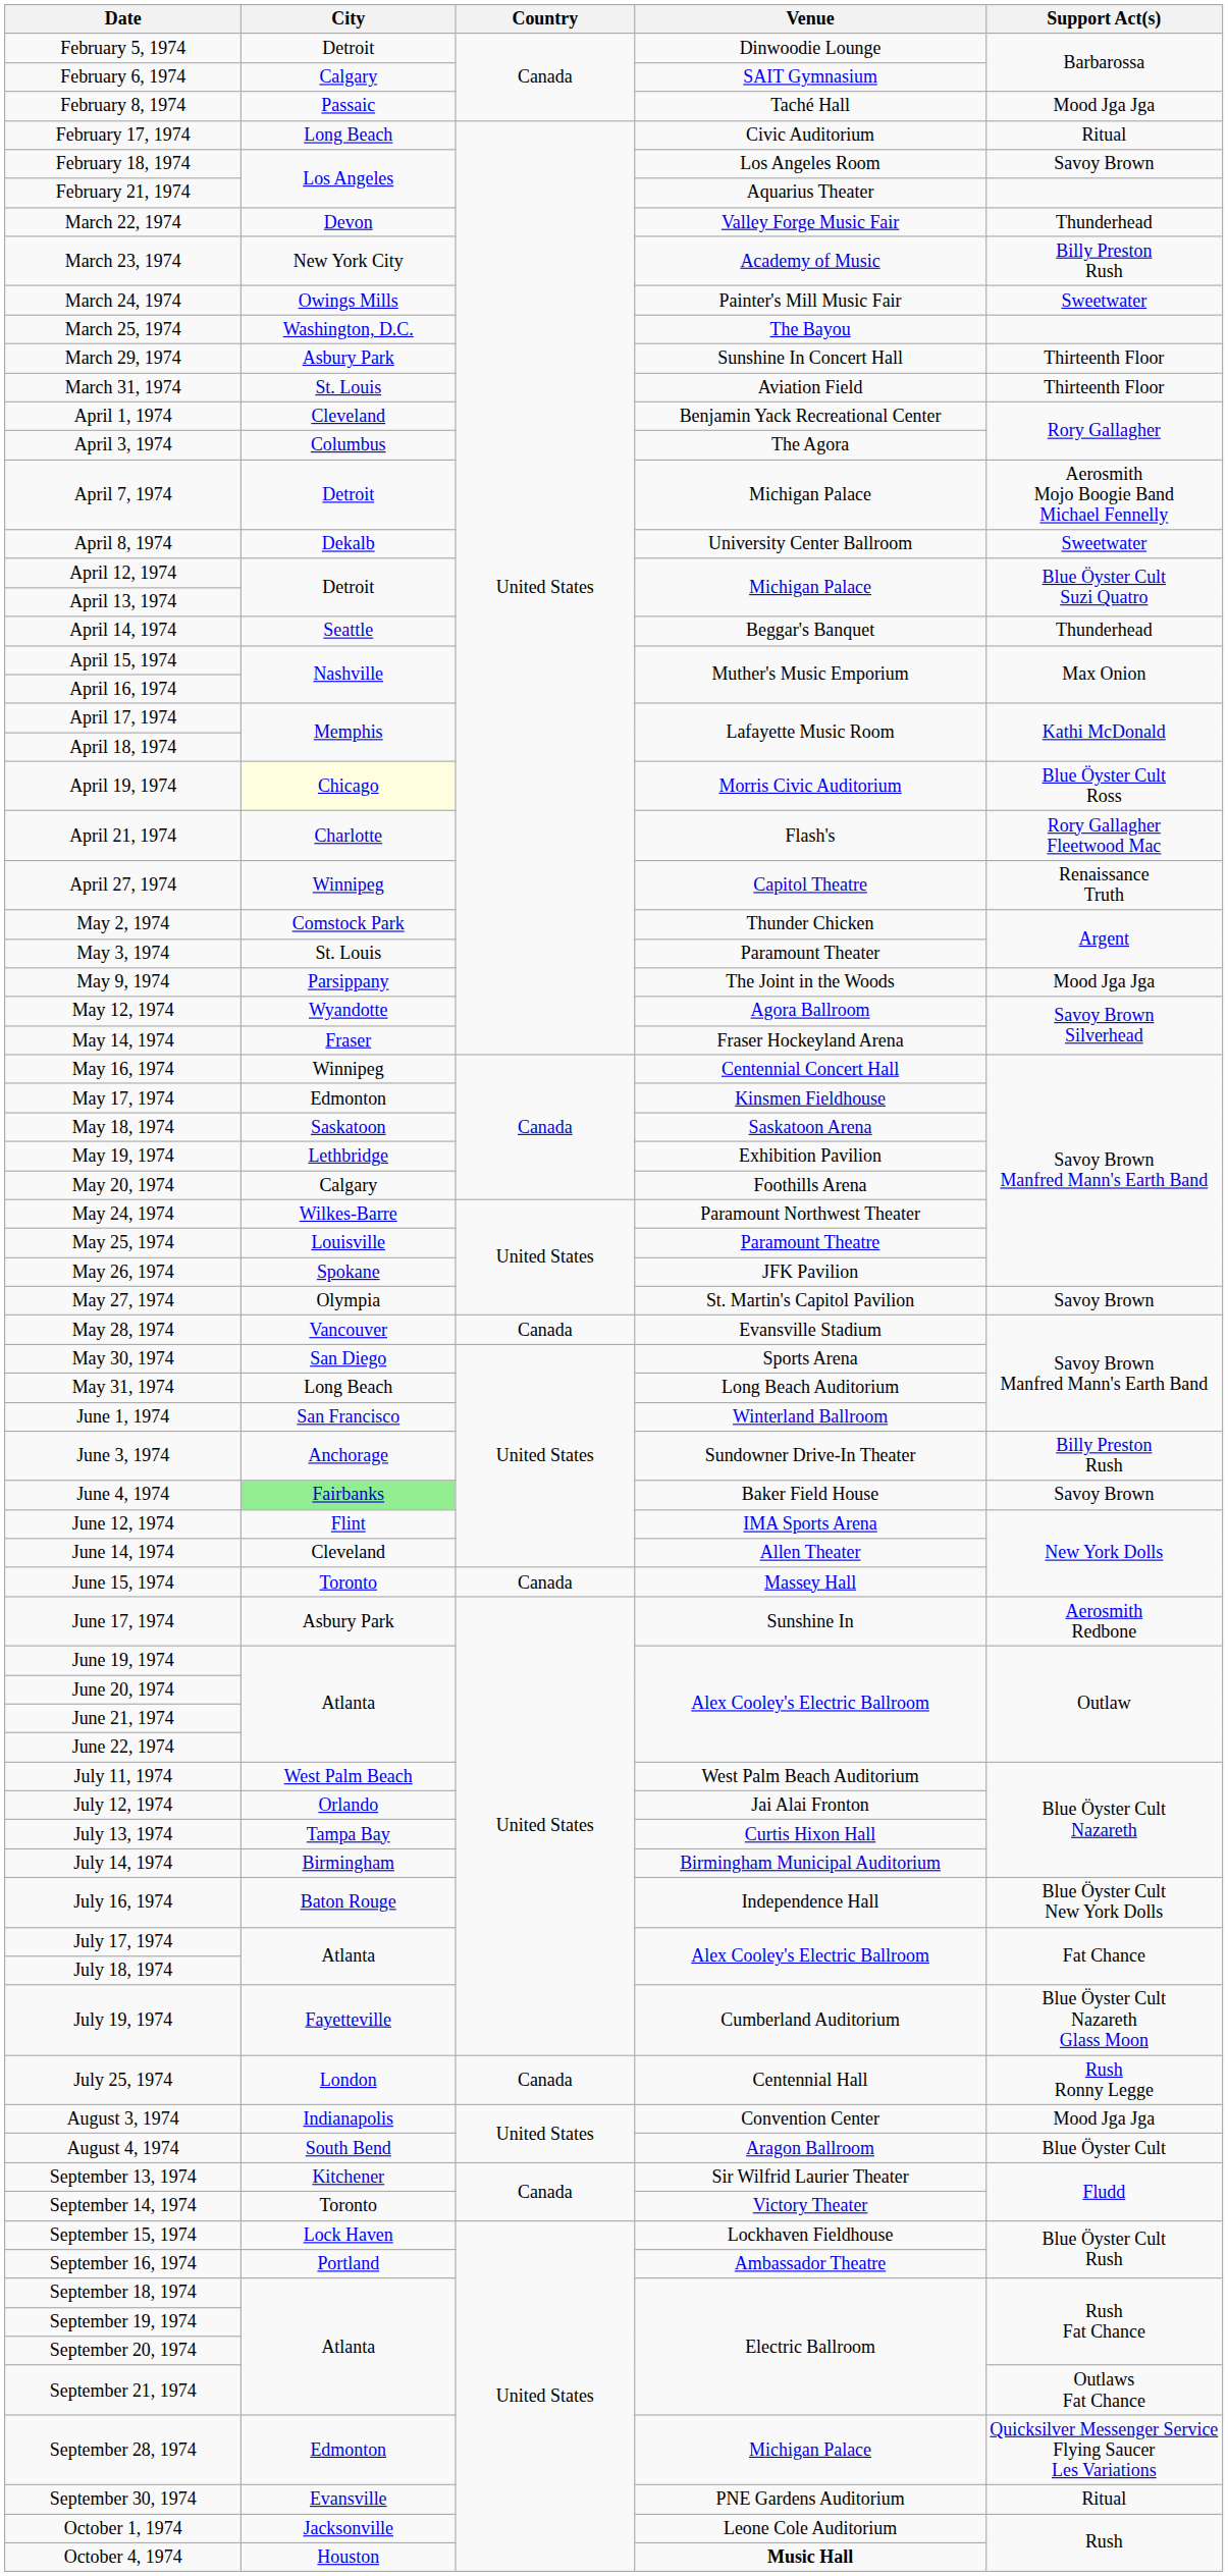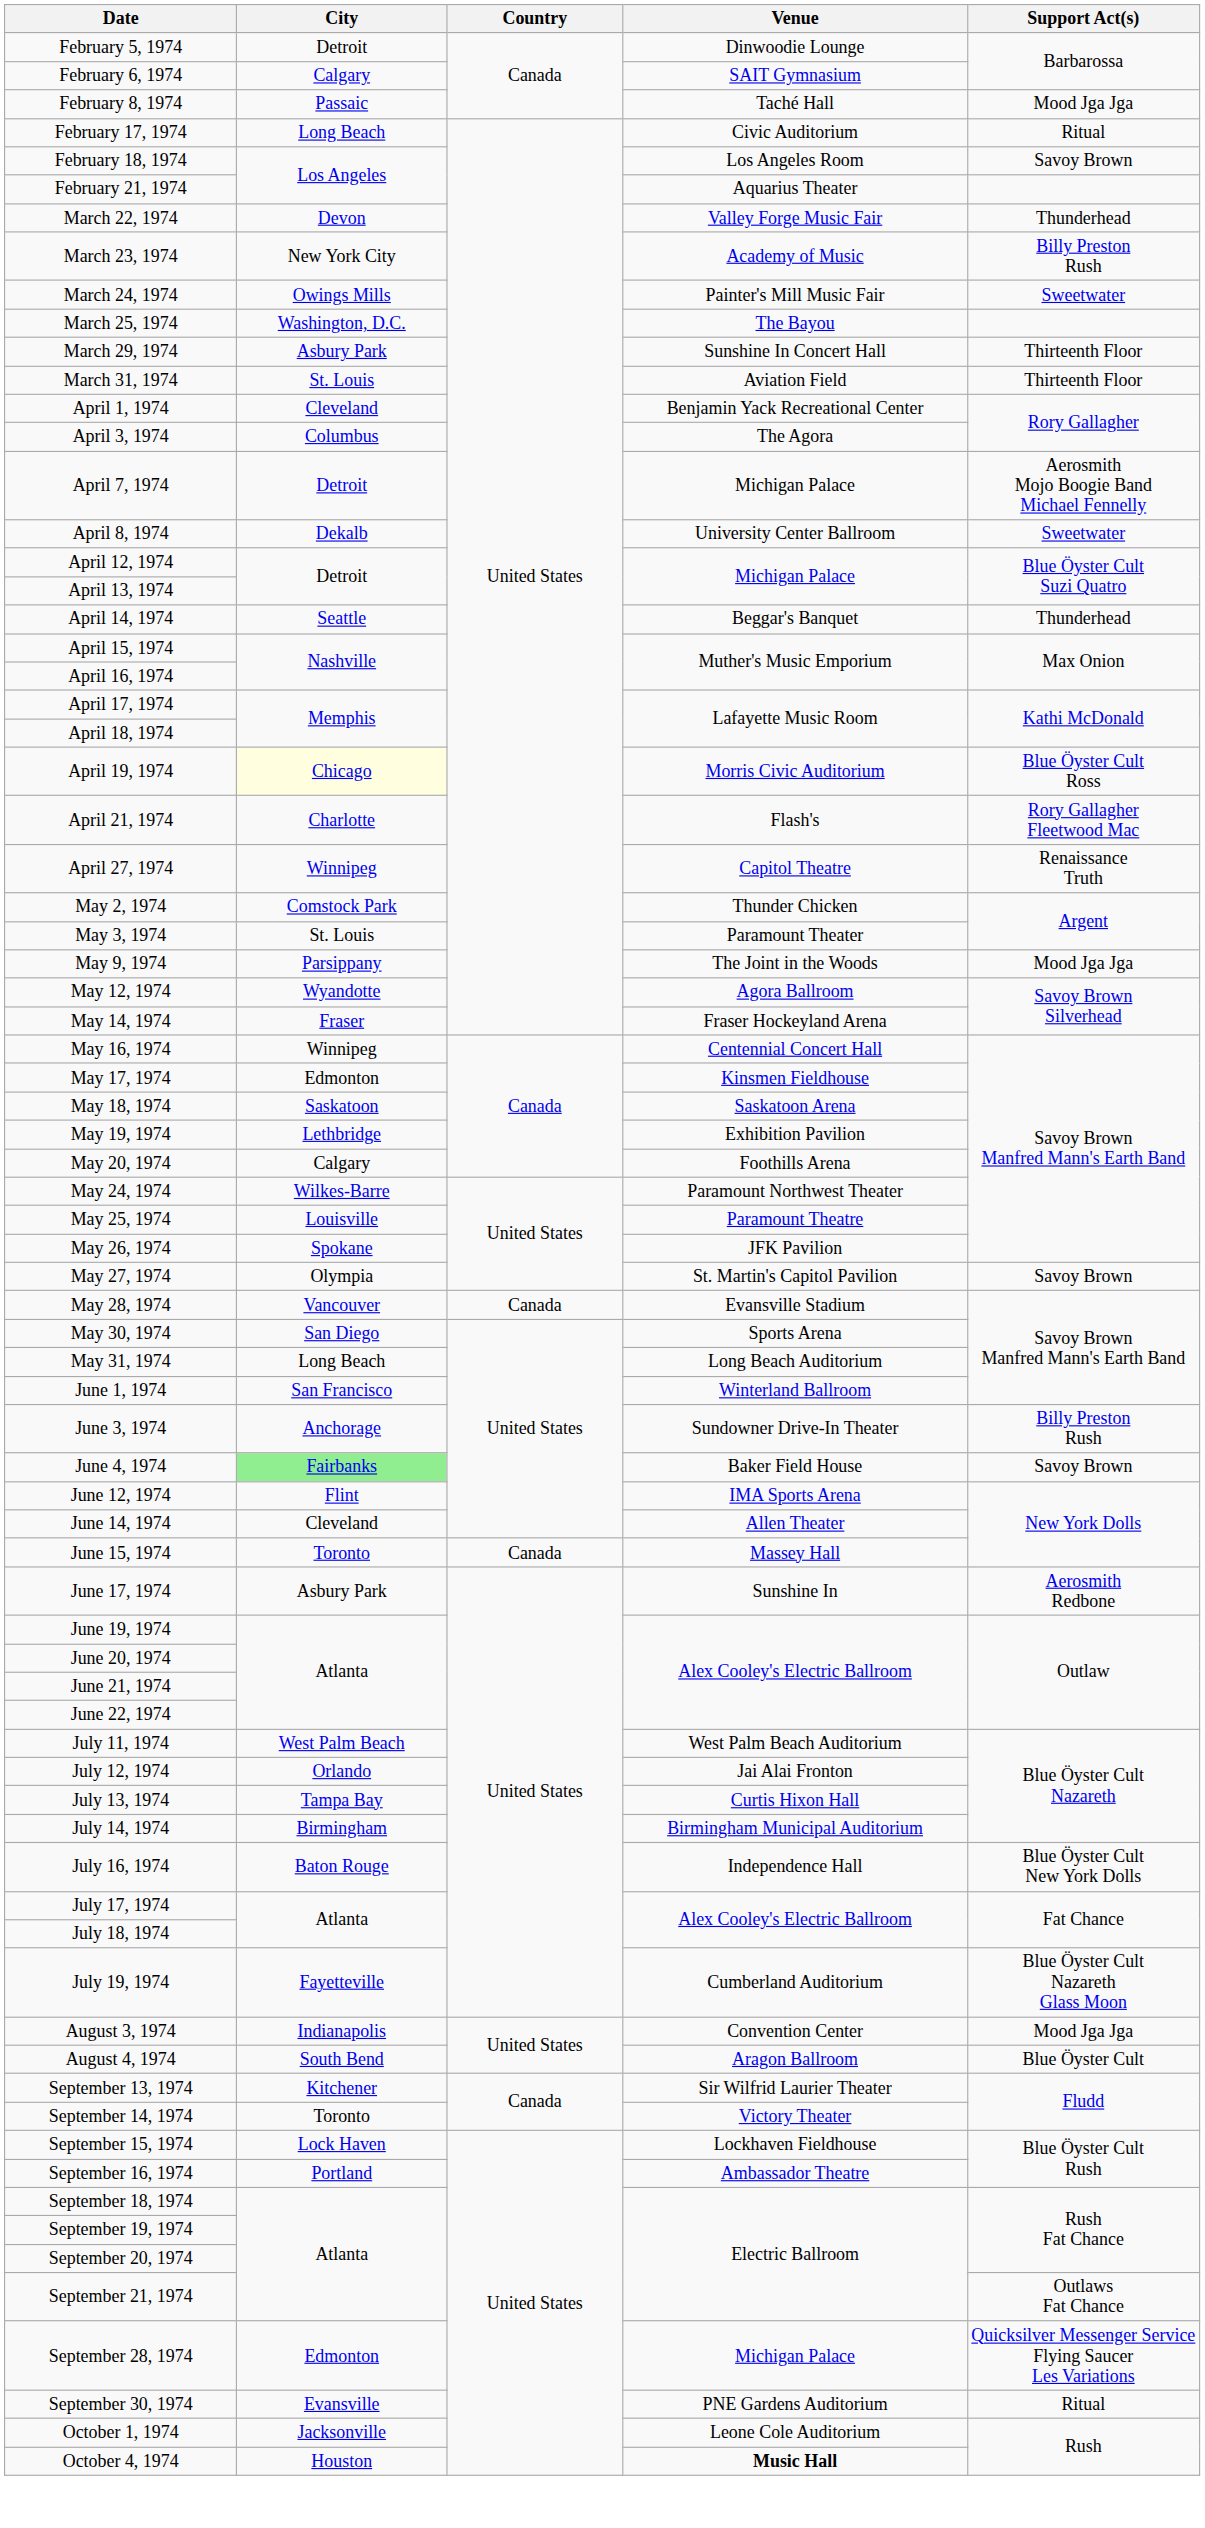- row: July 25, 1974 | London | Canada | Centennial Hall | Rush Ronny Legge
